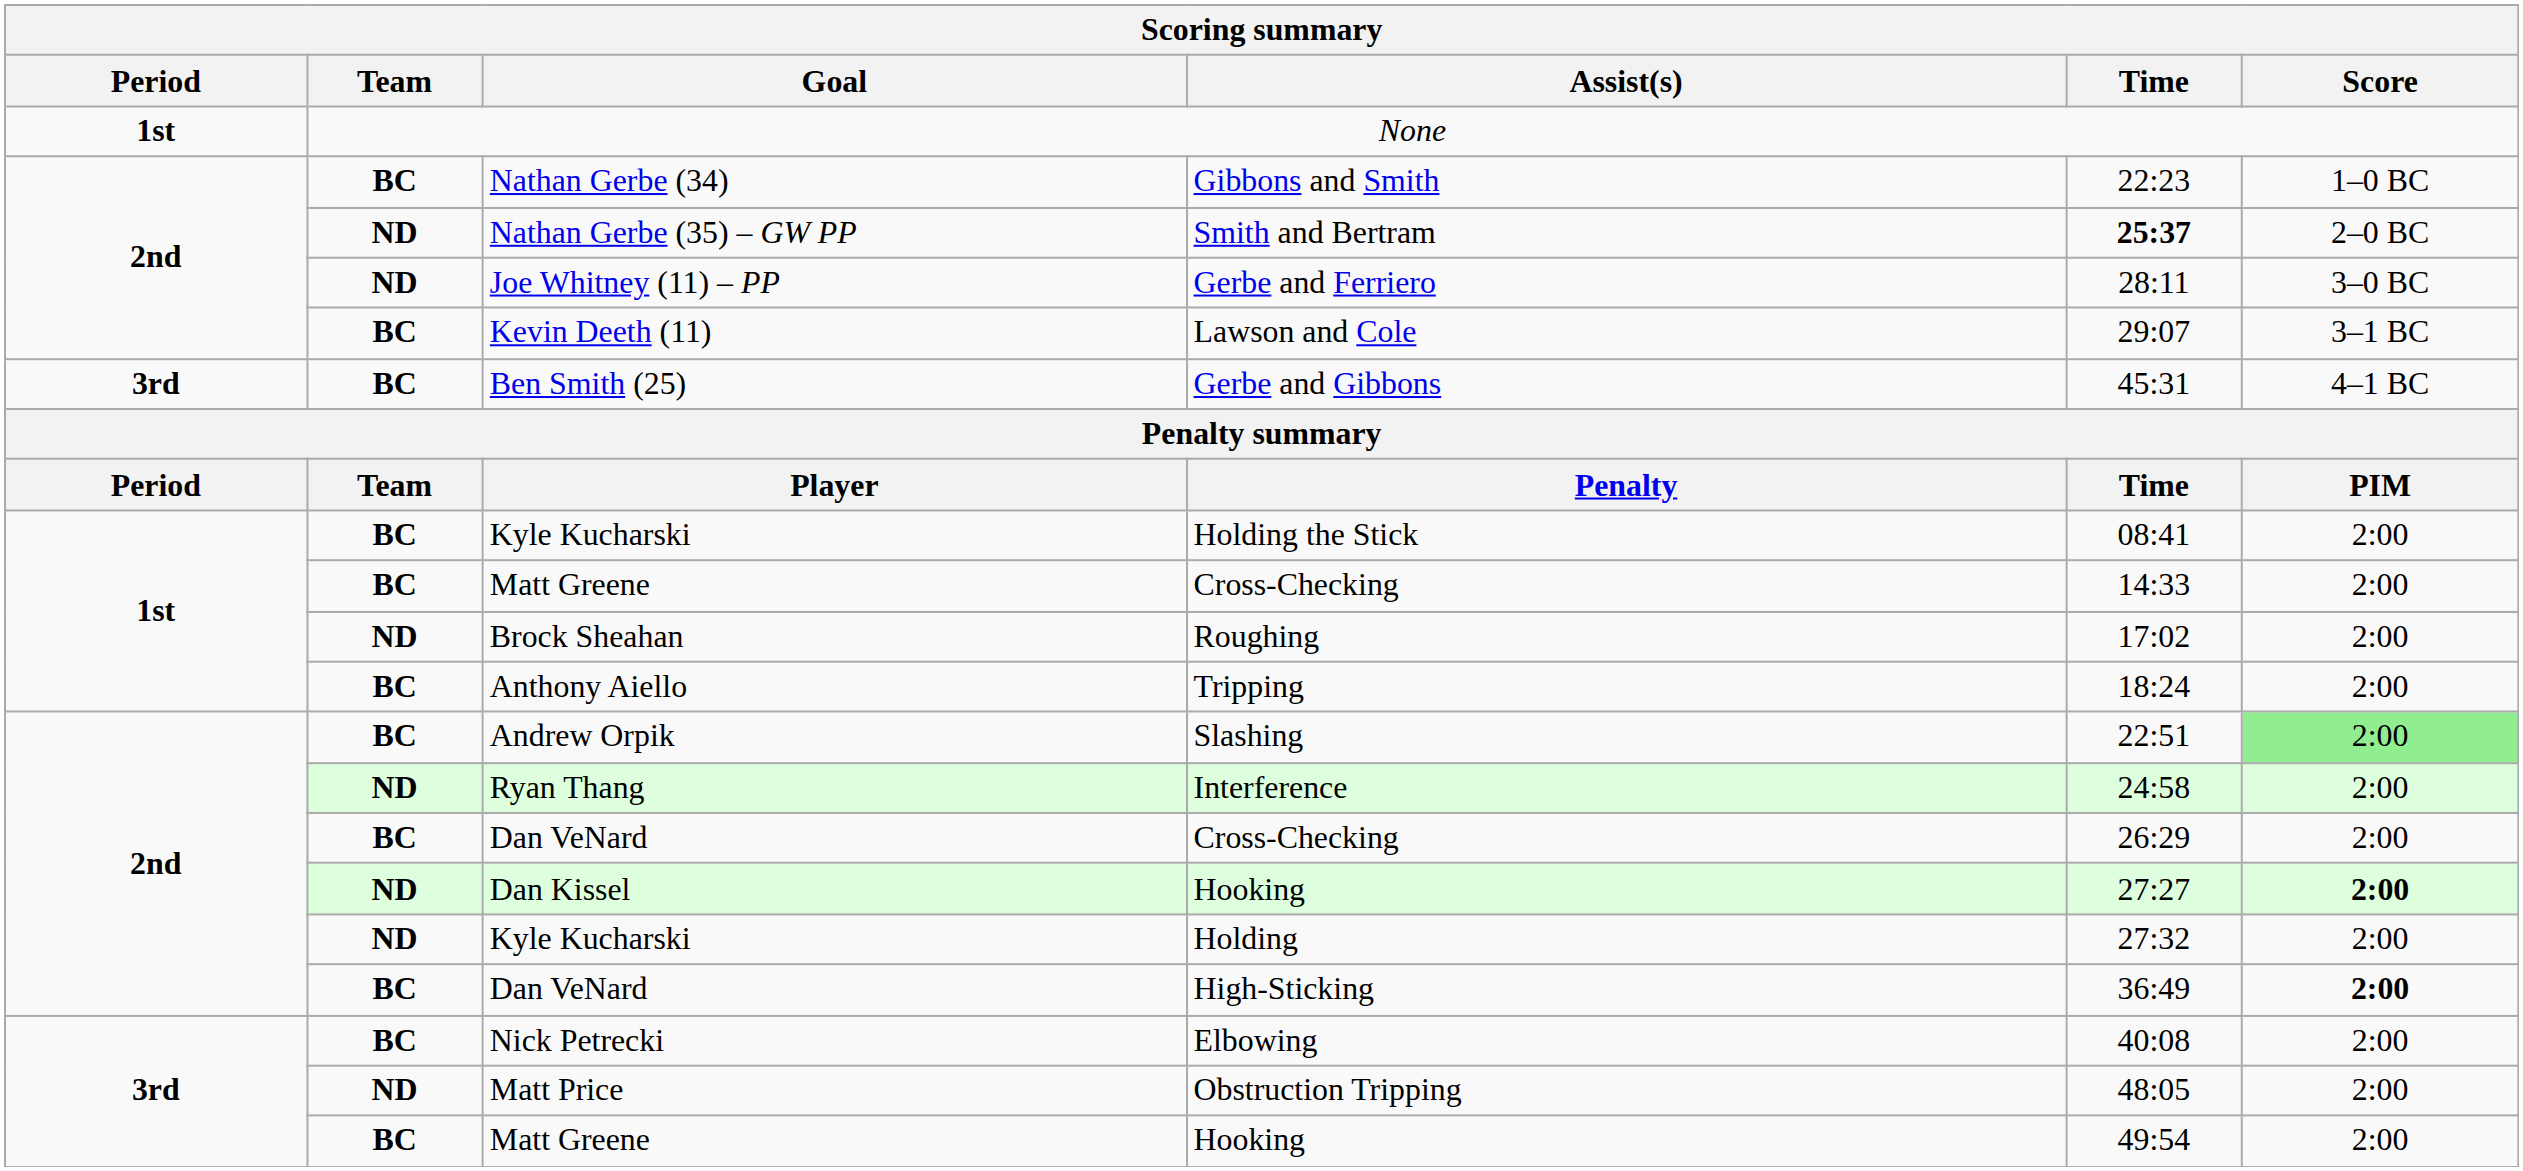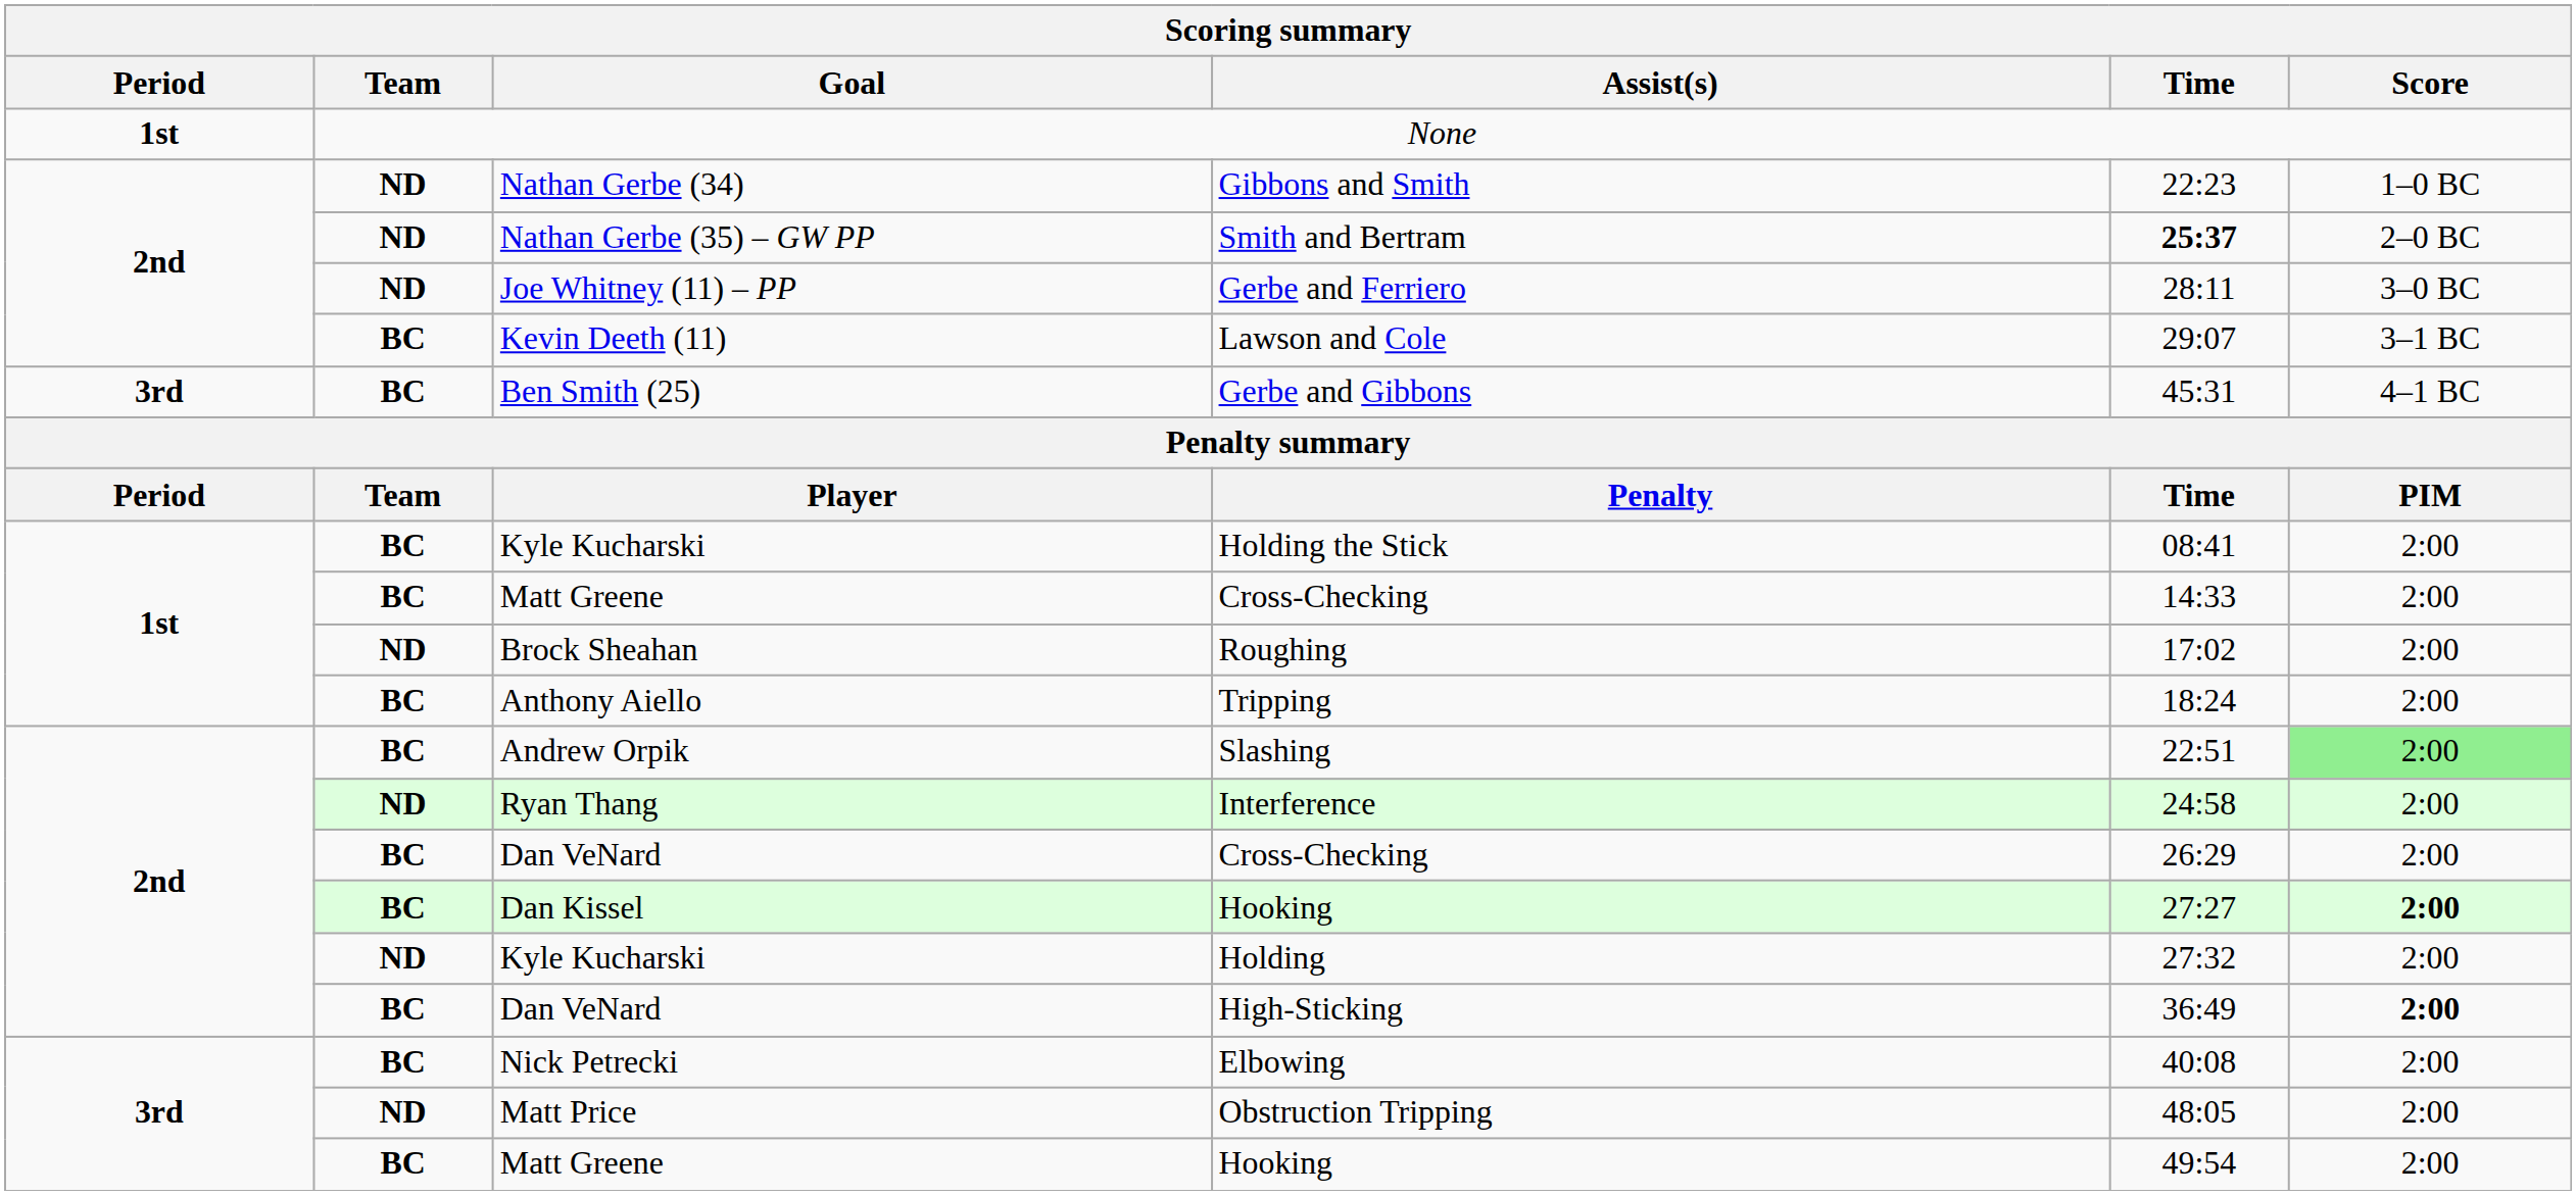Gibbons and Smith | Team: BC -> ND
Dan Kissel / Hooking | Team: ND -> BC
